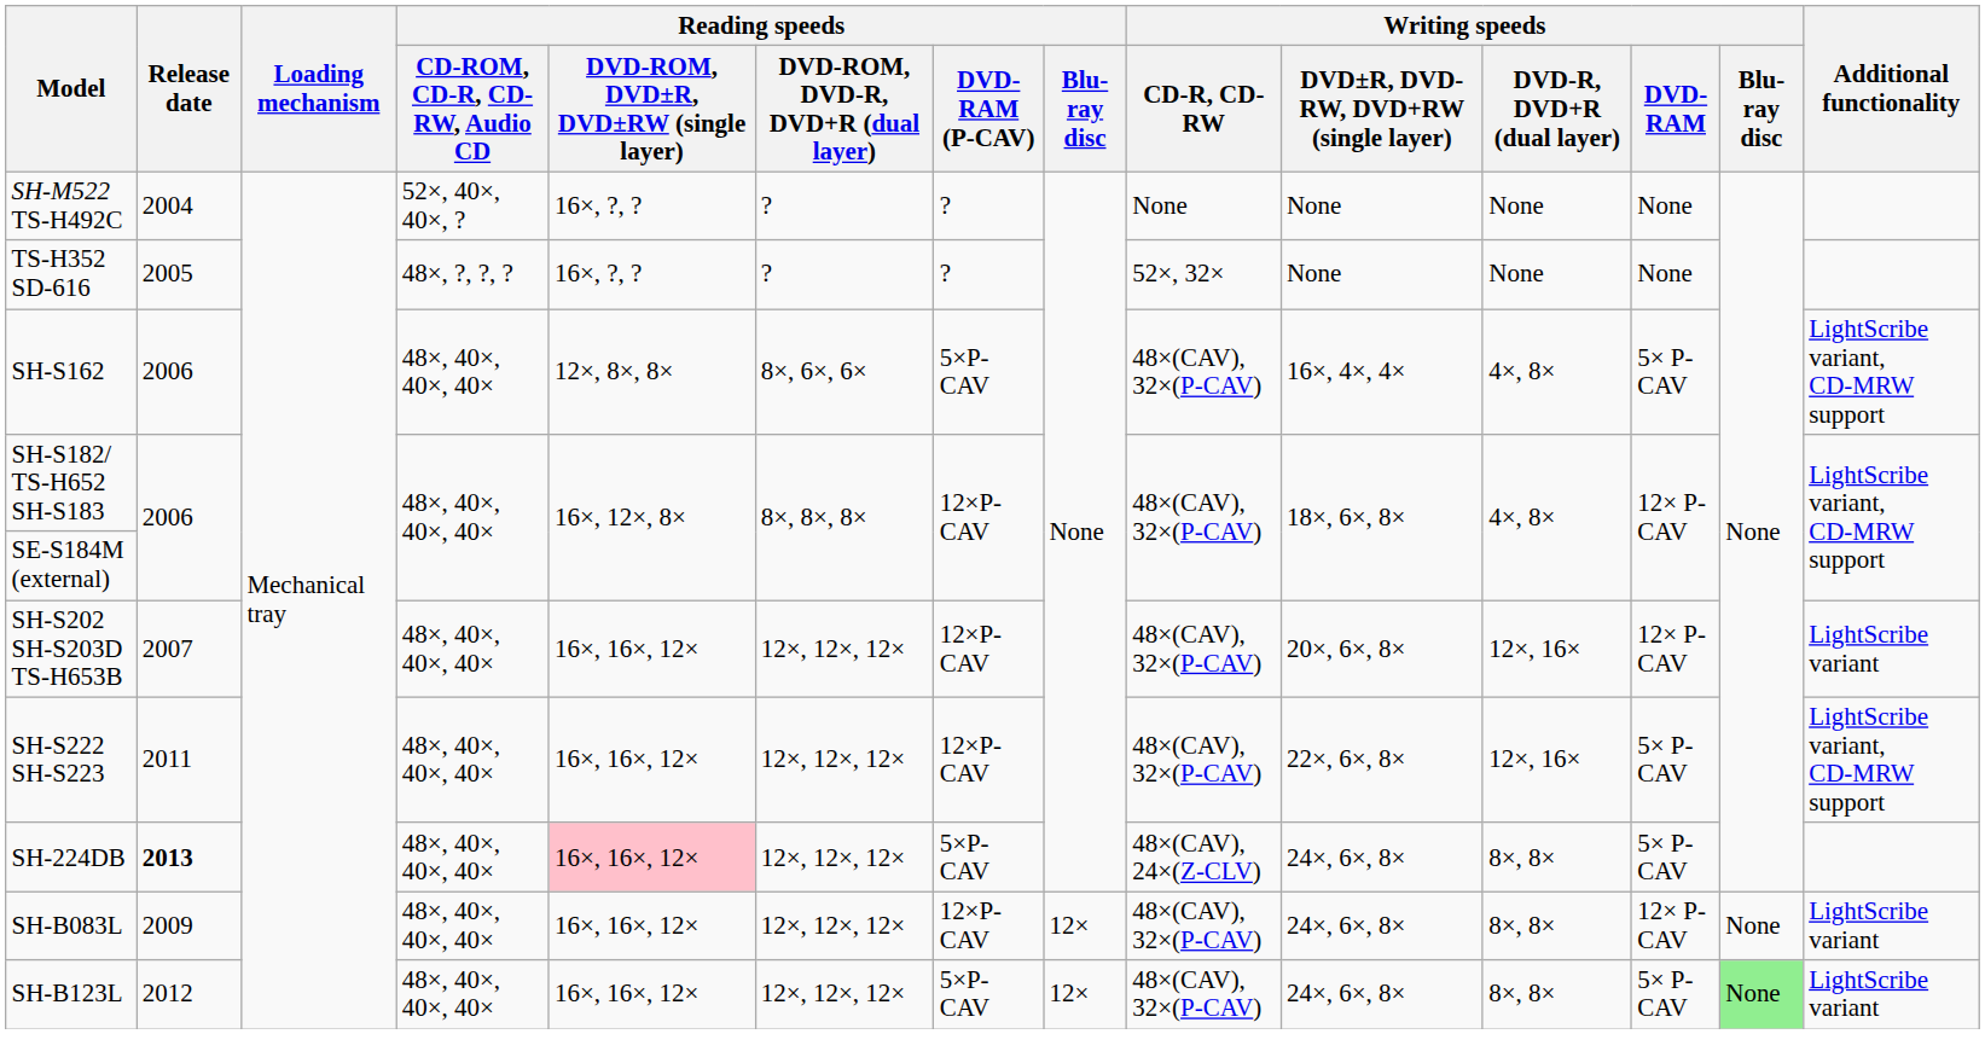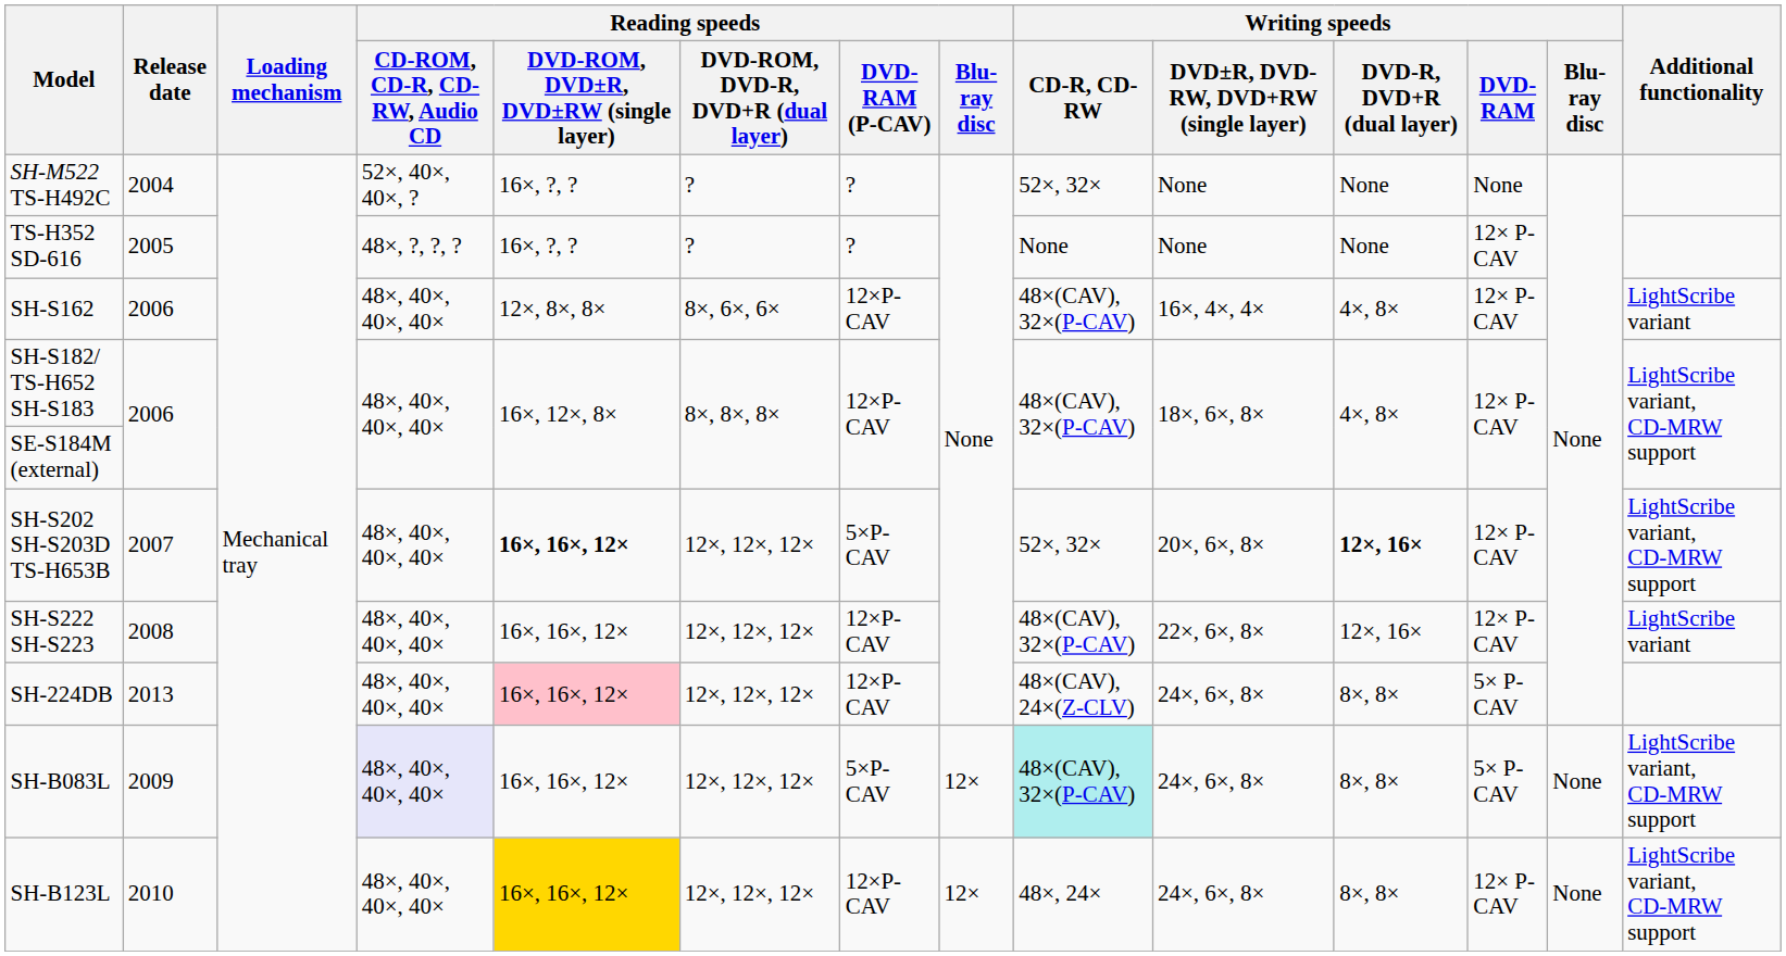SH-M522 TS-H492C | Writing speeds / CD-R, CD-RW: None -> 52×, 32×
TS-H352 SD-616 | Writing speeds / CD-R, CD-RW: 52×, 32× -> None
TS-H352 SD-616 | Writing speeds / DVD-RAM: None -> 12× P-CAV
SH-S162 | Reading speeds / DVD-RAM (P-CAV): 5×P-CAV -> 12×P-CAV
SH-S162 | Writing speeds / DVD-RAM: 5× P-CAV -> 12× P-CAV
SH-S162 | Additional functionality: LightScribe variant, CD-MRW support -> LightScribe variant
SH-S202 SH-S203D TS-H653B | Reading speeds / DVD-ROM, DVD±R, DVD±RW (single layer): normal -> bold
SH-S202 SH-S203D TS-H653B | Reading speeds / DVD-RAM (P-CAV): 12×P-CAV -> 5×P-CAV
SH-S202 SH-S203D TS-H653B | Writing speeds / CD-R, CD-RW: 48×(CAV), 32×(P-CAV) -> 52×, 32×
SH-S202 SH-S203D TS-H653B | Writing speeds / DVD-R, DVD+R (dual layer): normal -> bold
SH-S202 SH-S203D TS-H653B | Additional functionality: LightScribe variant -> LightScribe variant, CD-MRW support
SH-S222 SH-S223 | Release date: 2011 -> 2008
SH-S222 SH-S223 | Writing speeds / DVD-RAM: 5× P-CAV -> 12× P-CAV
SH-S222 SH-S223 | Additional functionality: LightScribe variant, CD-MRW support -> LightScribe variant
SH-224DB | Release date: bold -> normal
SH-224DB | Reading speeds / DVD-RAM (P-CAV): 5×P-CAV -> 12×P-CAV
SH-B083L | Reading speeds / CD-ROM, CD-R, CD-RW, Audio CD: no background -> lavender background
SH-B083L | Reading speeds / DVD-RAM (P-CAV): 12×P-CAV -> 5×P-CAV
SH-B083L | Writing speeds / CD-R, CD-RW: no background -> paleturquoise background
SH-B083L | Writing speeds / DVD-RAM: 12× P-CAV -> 5× P-CAV
SH-B083L | Additional functionality: LightScribe variant -> LightScribe variant, CD-MRW support
SH-B123L | Release date: 2012 -> 2010
SH-B123L | Reading speeds / DVD-ROM, DVD±R, DVD±RW (single layer): no background -> gold background
SH-B123L | Reading speeds / DVD-RAM (P-CAV): 5×P-CAV -> 12×P-CAV
SH-B123L | Writing speeds / CD-R, CD-RW: 48×(CAV), 32×(P-CAV) -> 48×, 24×
SH-B123L | Writing speeds / DVD-RAM: 5× P-CAV -> 12× P-CAV
SH-B123L | Writing speeds / Blu-ray disc: lightgreen background -> no background
SH-B123L | Additional functionality: LightScribe variant -> LightScribe variant, CD-MRW support
